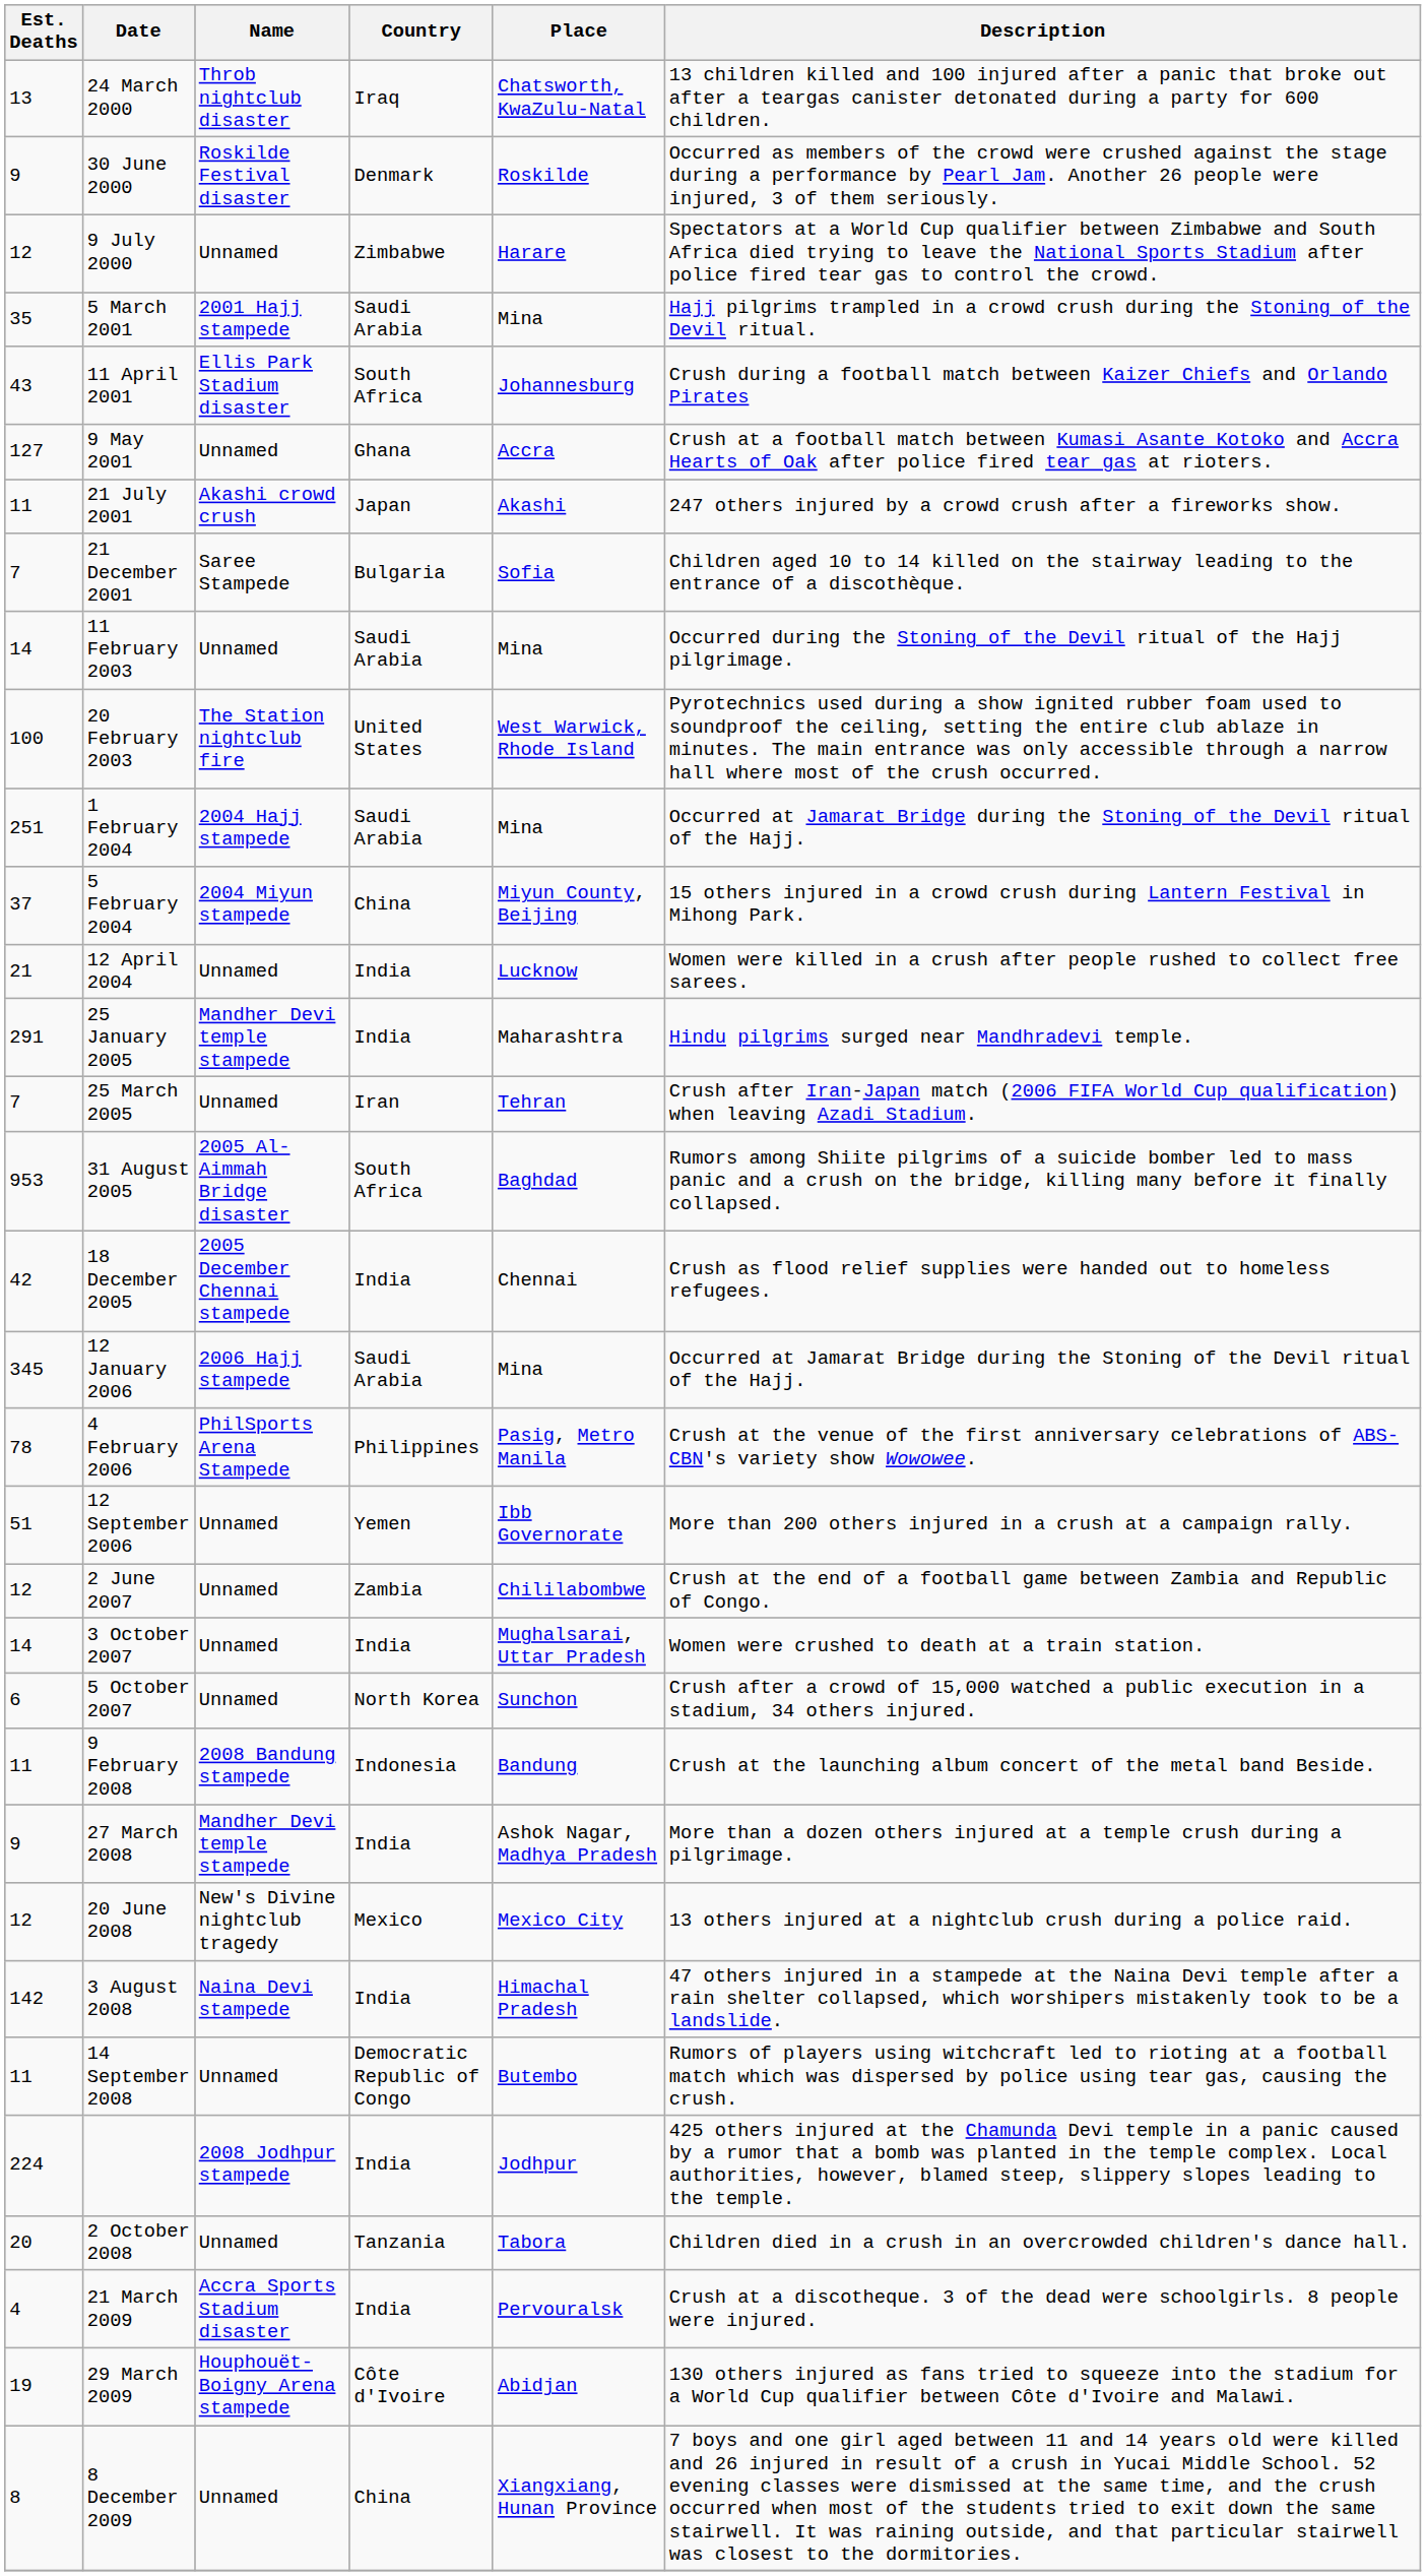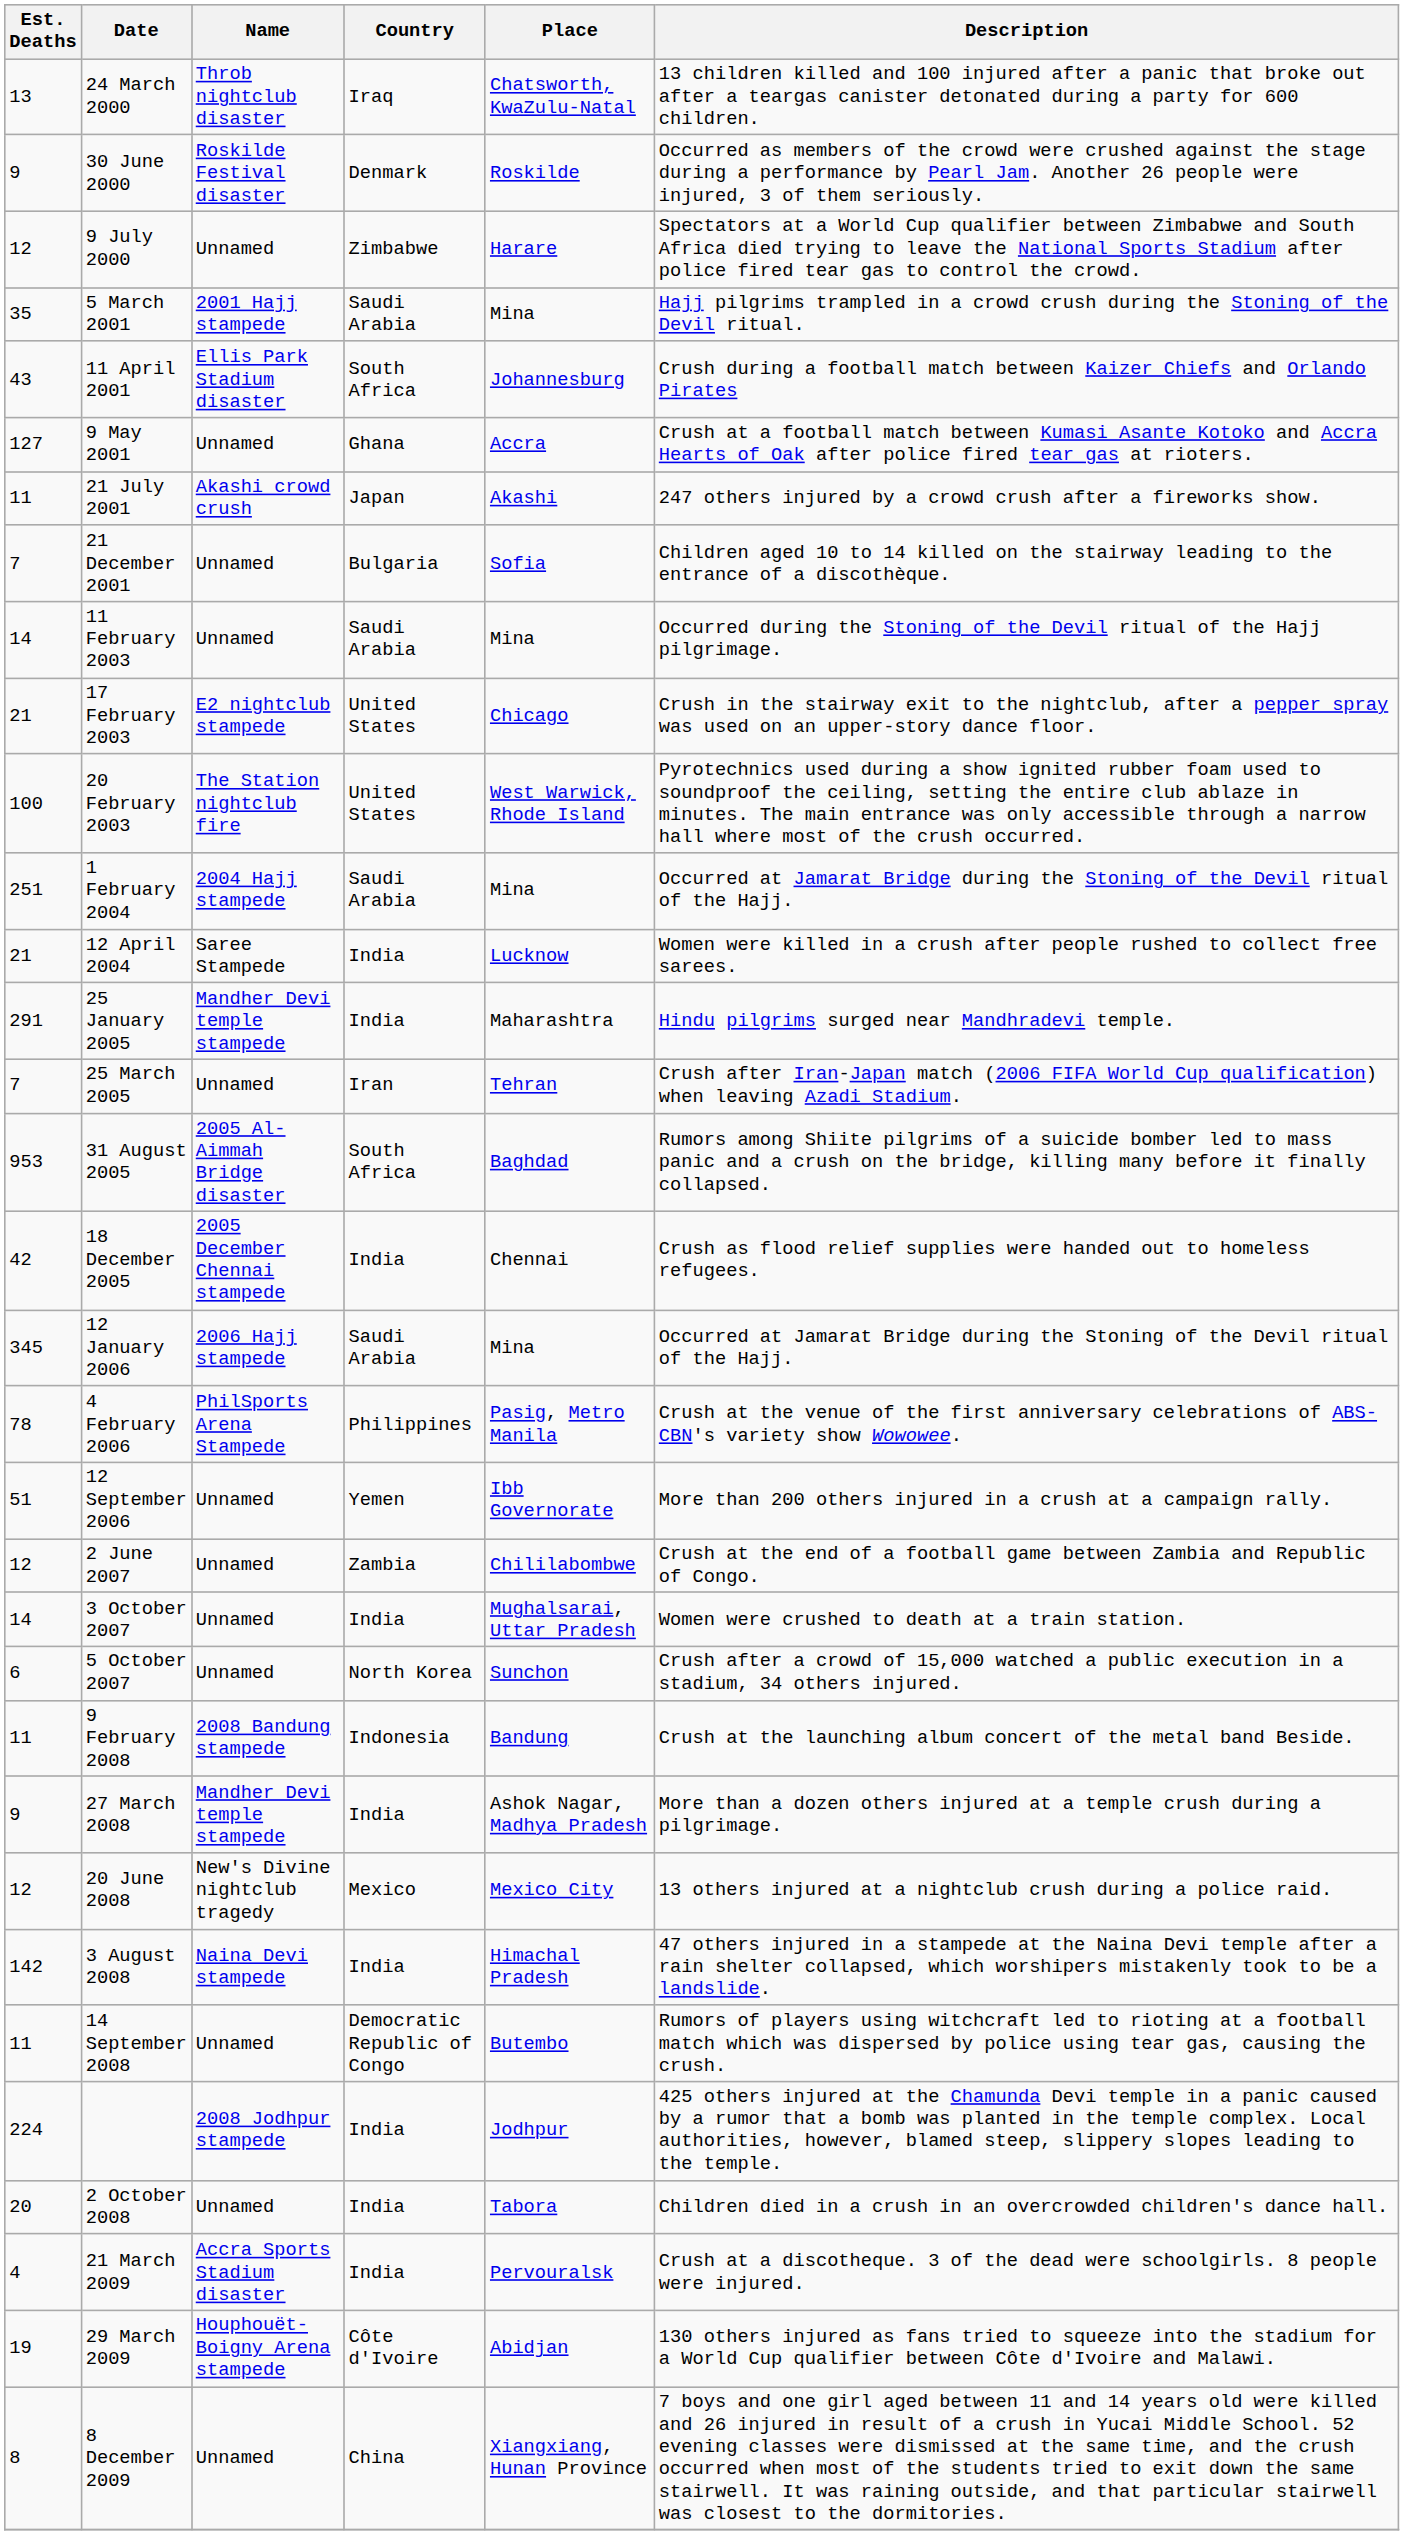21 December 2001 | Name: Saree Stampede -> Unnamed
+ row: 21 | 17 February 2003 | E2 nightclub stampede | United States | Chicago | Crush in the stairway exit to the nightclub, after a pepper spray was used on an upper-story dance floor.
- row: 37 | 5 February 2004 | 2004 Miyun stampede | China | Miyun County, Beijing | 15 others injured in a crowd crush during Lantern Festival in Mihong Park.
12 April 2004 | Name: Unnamed -> Saree Stampede
2 October 2008 | Country: Tanzania -> India
